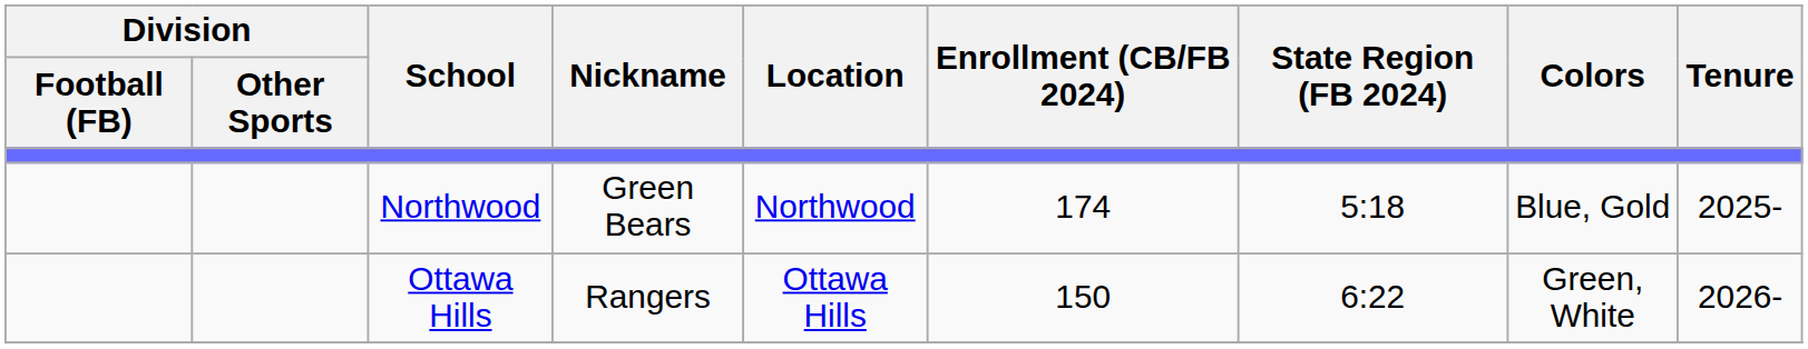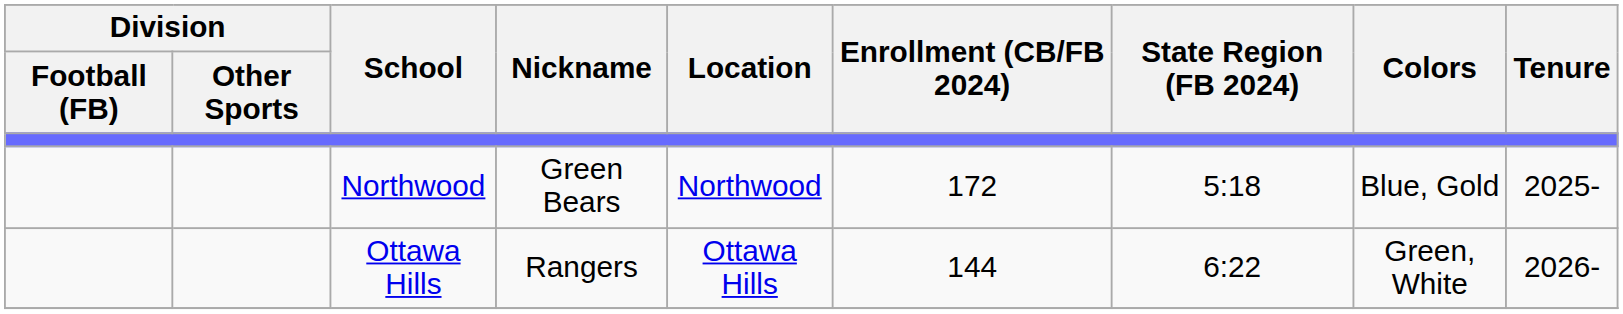row 4 | Enrollment (CB/FB 2024): 174 -> 172
row 5 | Enrollment (CB/FB 2024): 150 -> 144
